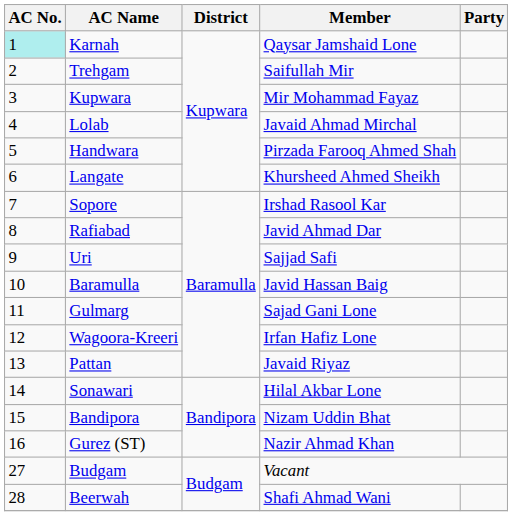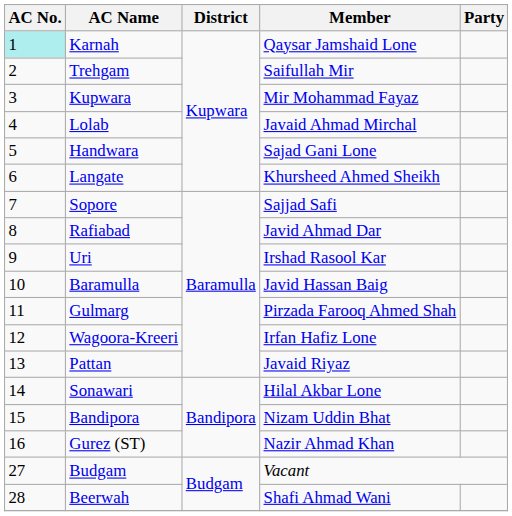Handwara | Member: Pirzada Farooq Ahmed Shah -> Sajad Gani Lone
Sopore | Member: Irshad Rasool Kar -> Sajjad Safi
Uri | Member: Sajjad Safi -> Irshad Rasool Kar
Gulmarg | Member: Sajad Gani Lone -> Pirzada Farooq Ahmed Shah
